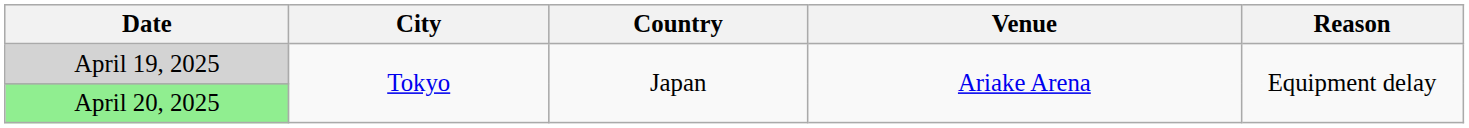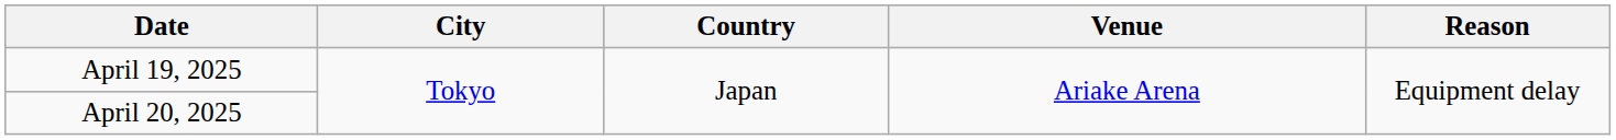April 19, 2025 | Date: lightgrey background -> no background
April 20, 2025 | Date: lightgreen background -> no background
